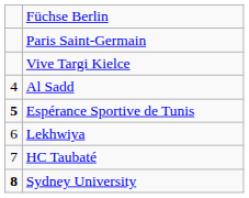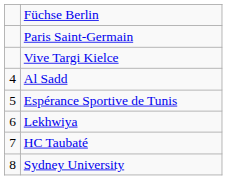Espérance Sportive de Tunis | column 1: bold -> normal
Sydney University | column 1: bold -> normal
